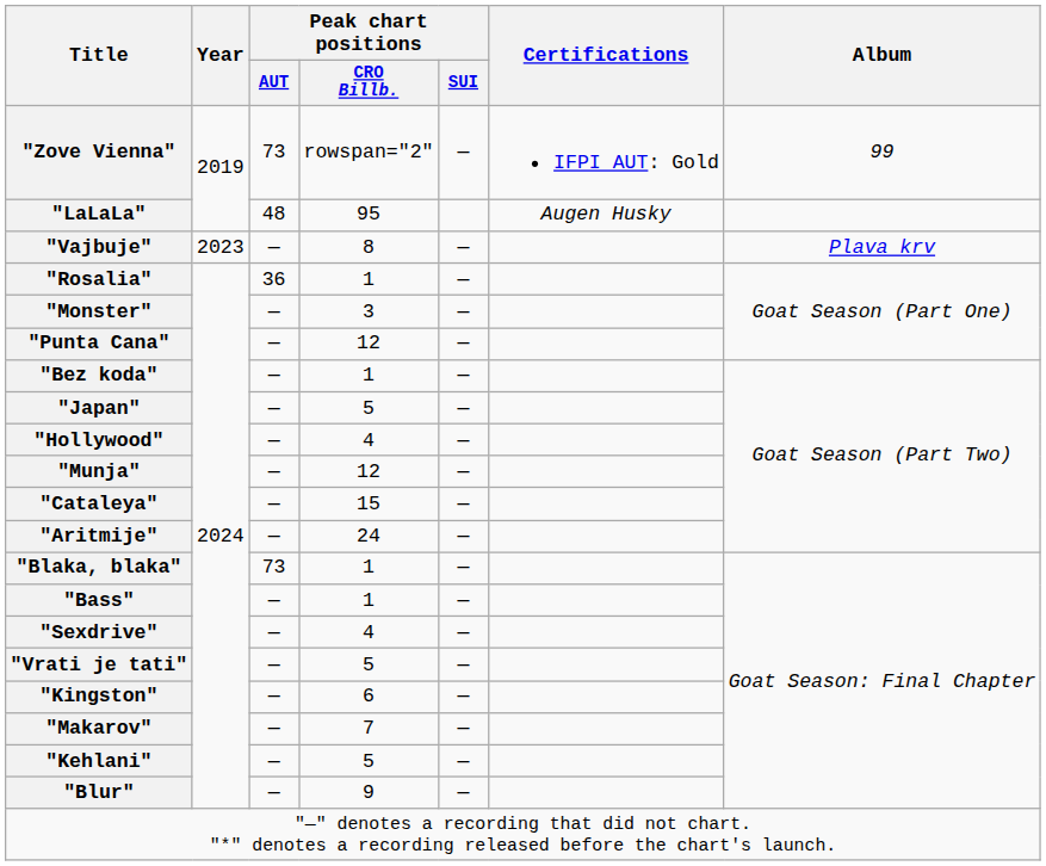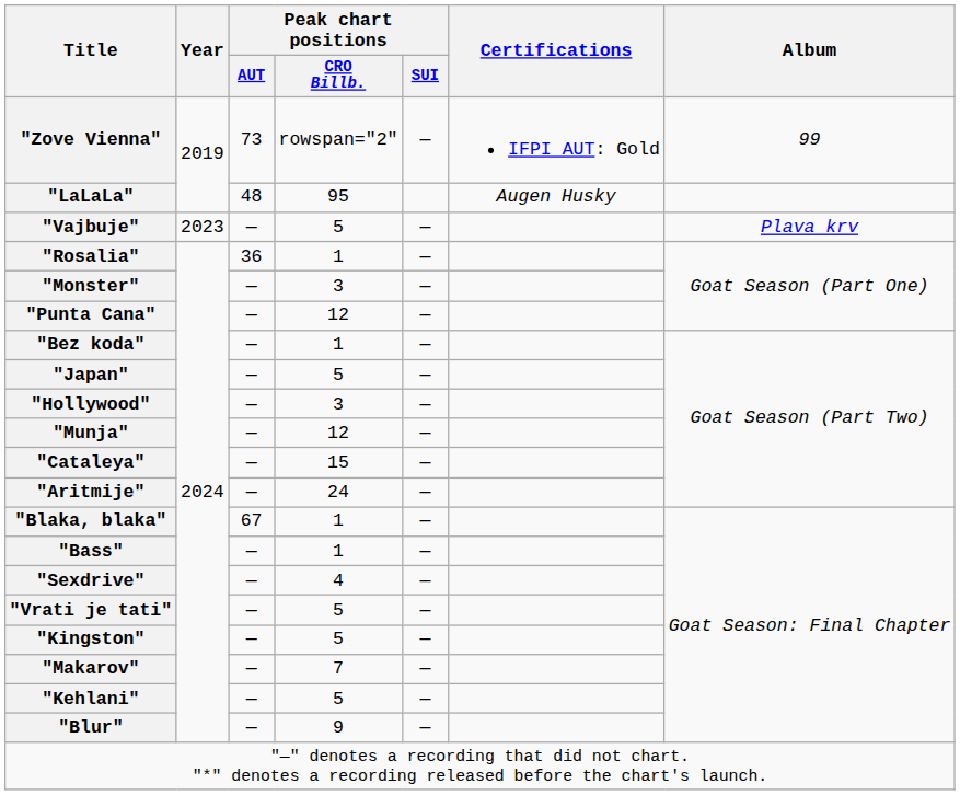"Vajbuje" | Peak chart positions / CRO Billb.: 8 -> 5
"Hollywood" | Peak chart positions / CRO Billb.: 4 -> 3
"Blaka, blaka" | Peak chart positions / AUT: 73 -> 67
"Kingston" | Peak chart positions / CRO Billb.: 6 -> 5
